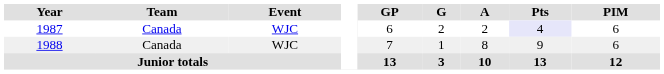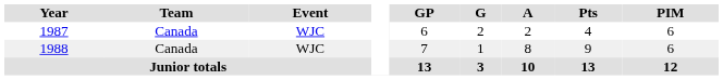1987 | Pts: lavender background -> no background
